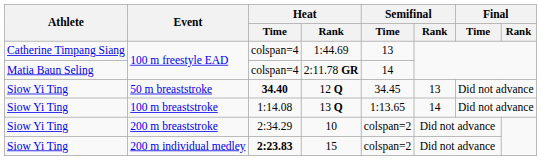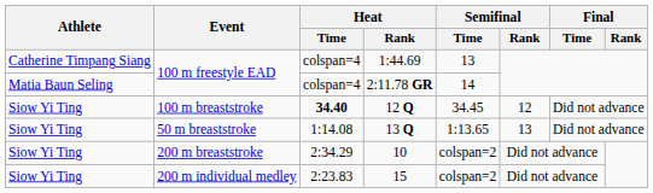12 Q | Event: 50 m breaststroke -> 100 m breaststroke
12 Q | Semifinal / Rank: 13 -> 12
13 Q | Event: 100 m breaststroke -> 50 m breaststroke
13 Q | Semifinal / Rank: 14 -> 13
15 | Heat / Time: bold -> normal
